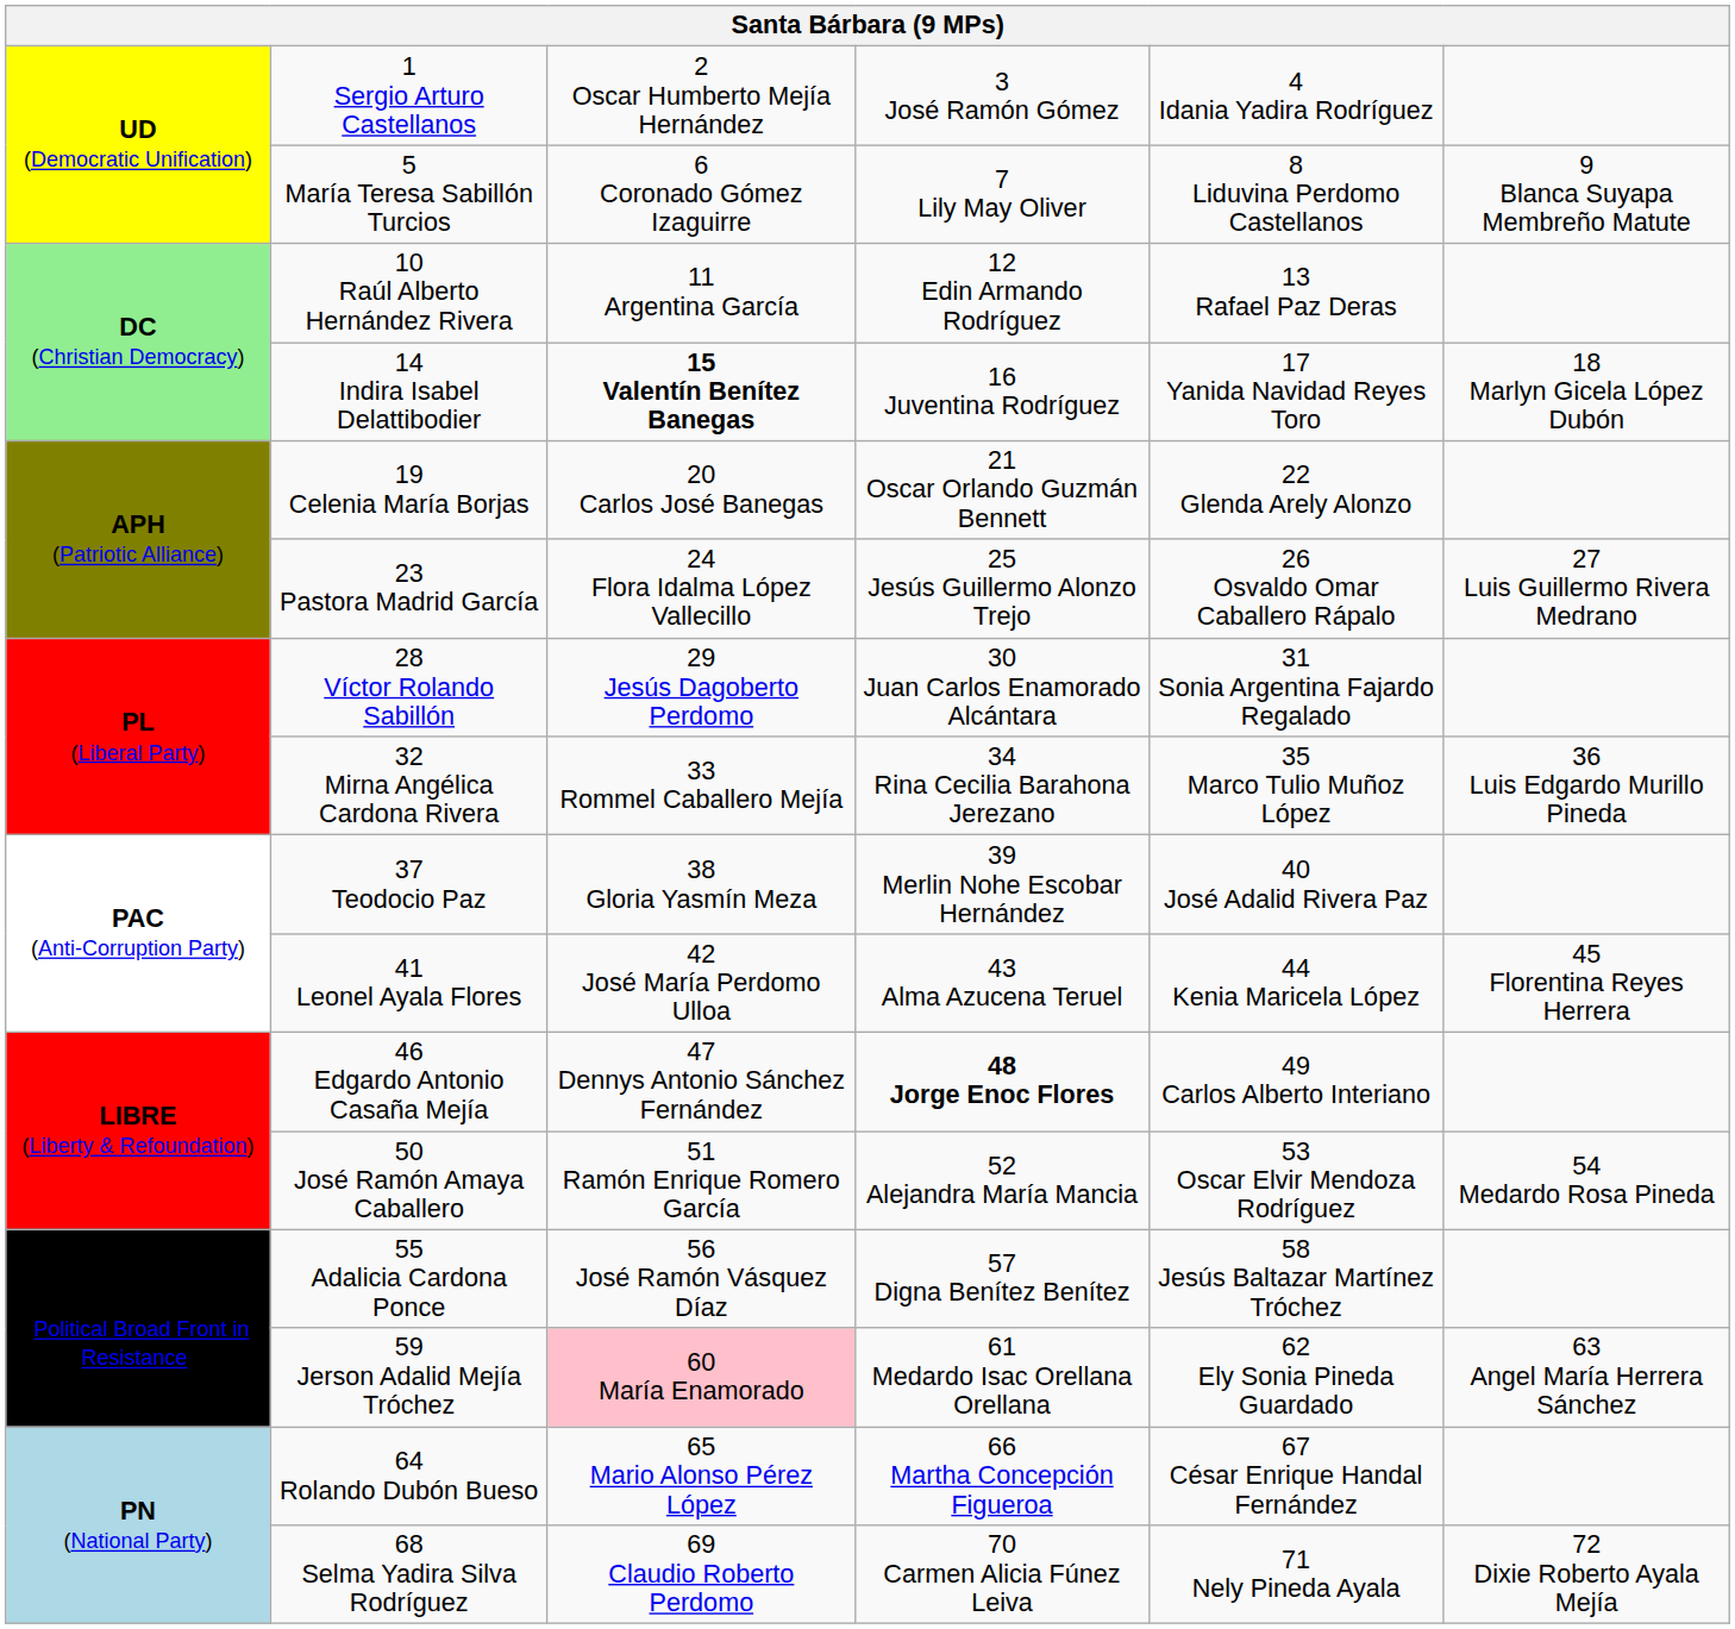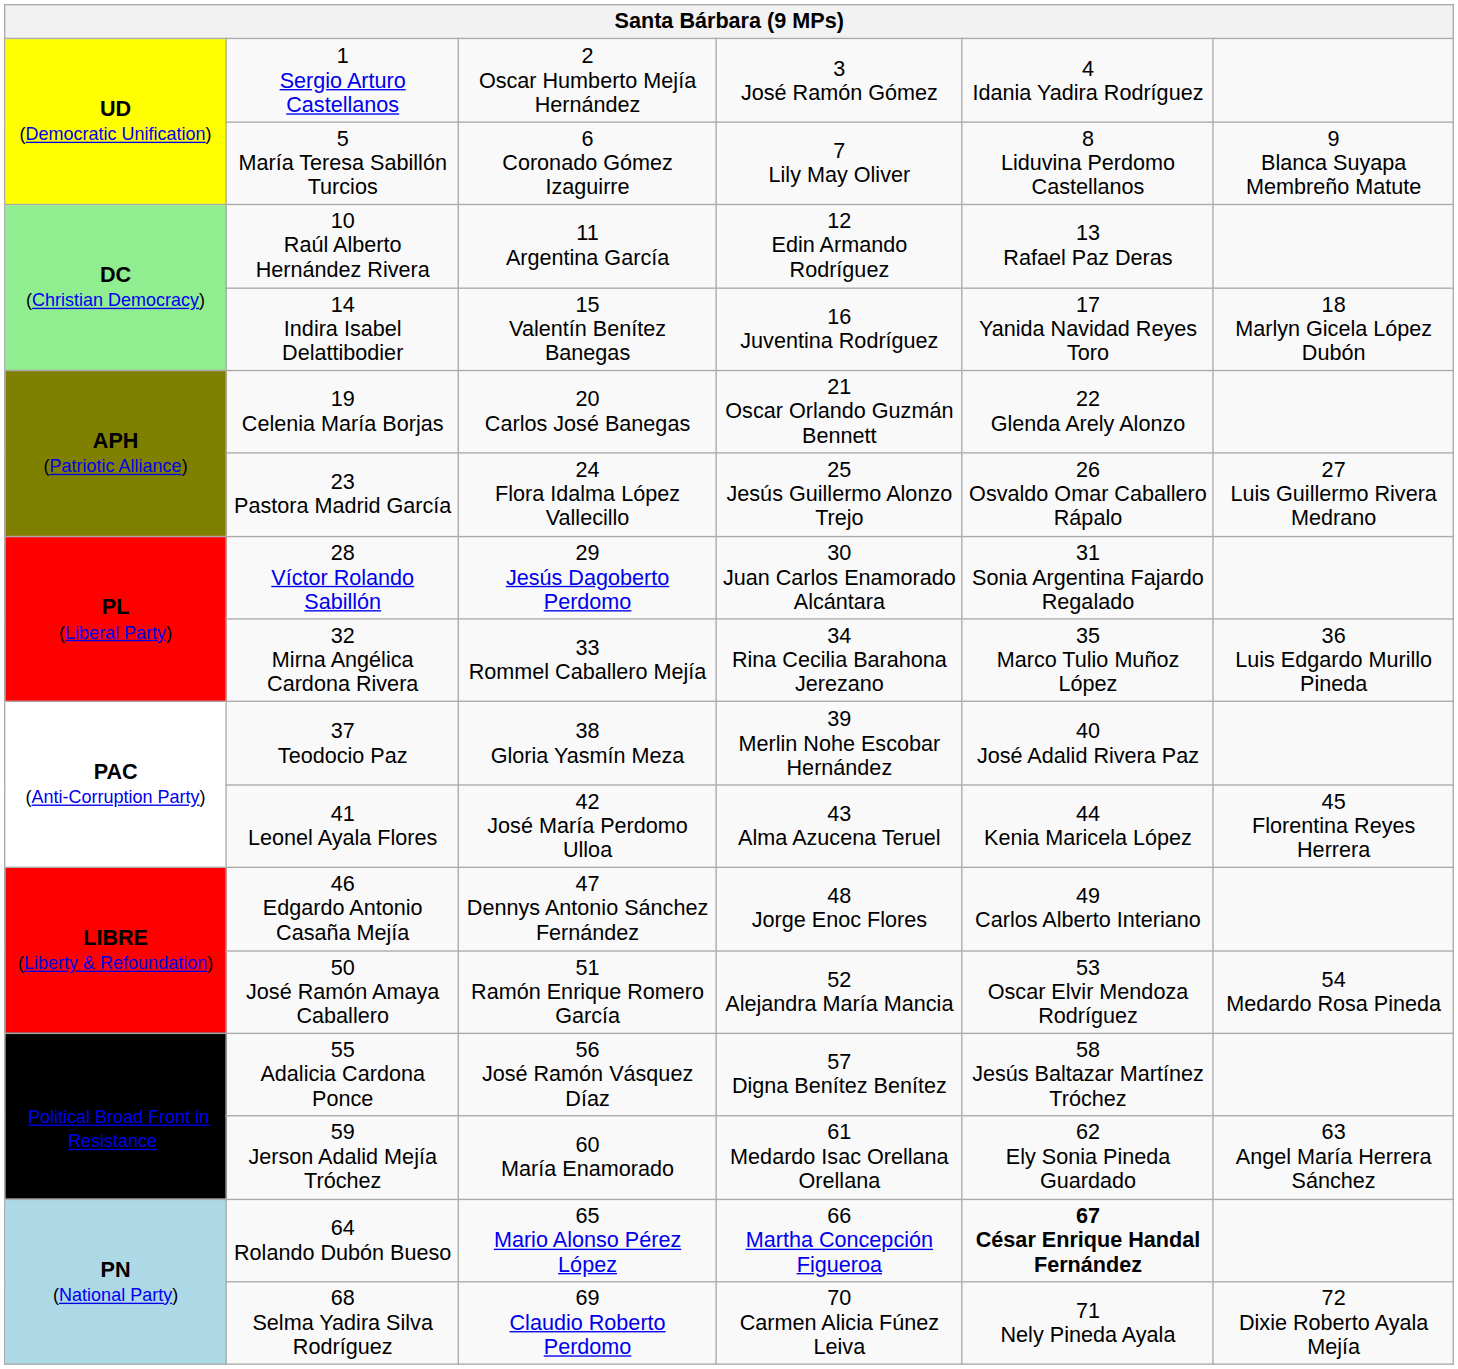14 Indira Isabel Delattibodier | column 3: bold -> normal
46 Edgardo Antonio Casaña Mejía | column 4: bold -> normal
59 Jerson Adalid Mejía Tróchez | column 3: pink background -> no background
64 Rolando Dubón Bueso | column 5: normal -> bold
